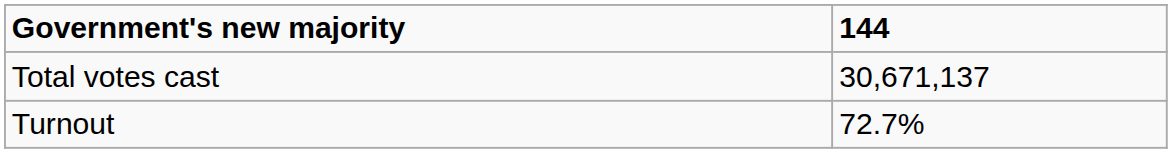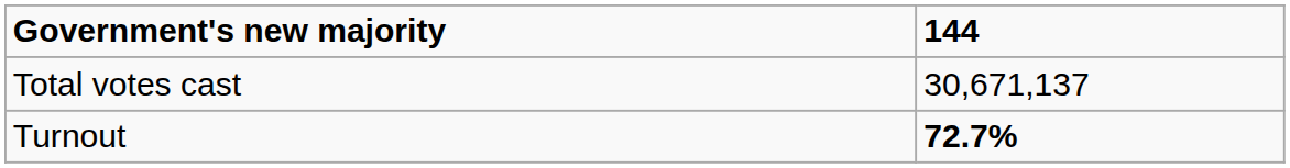Turnout | 144: normal -> bold
